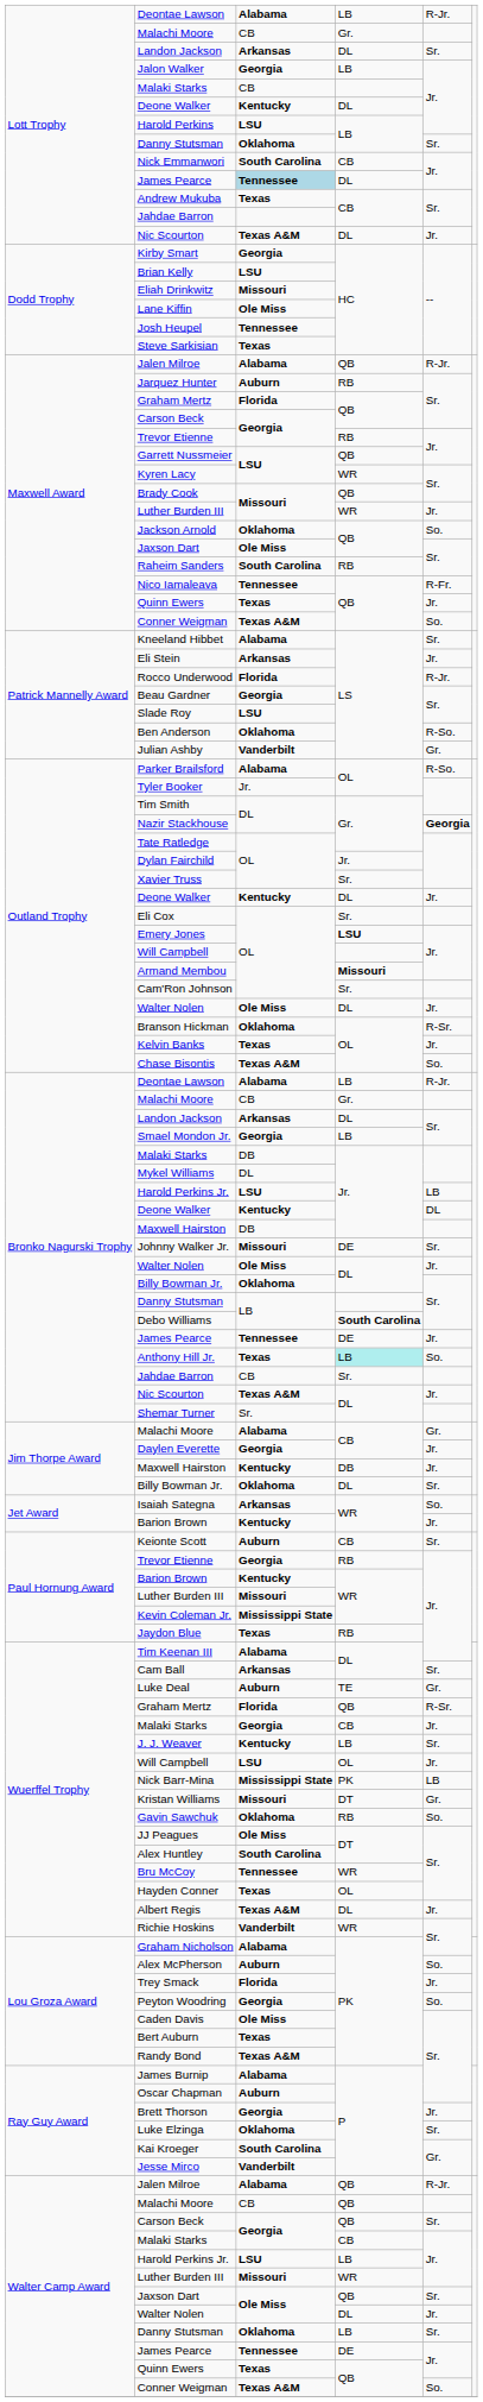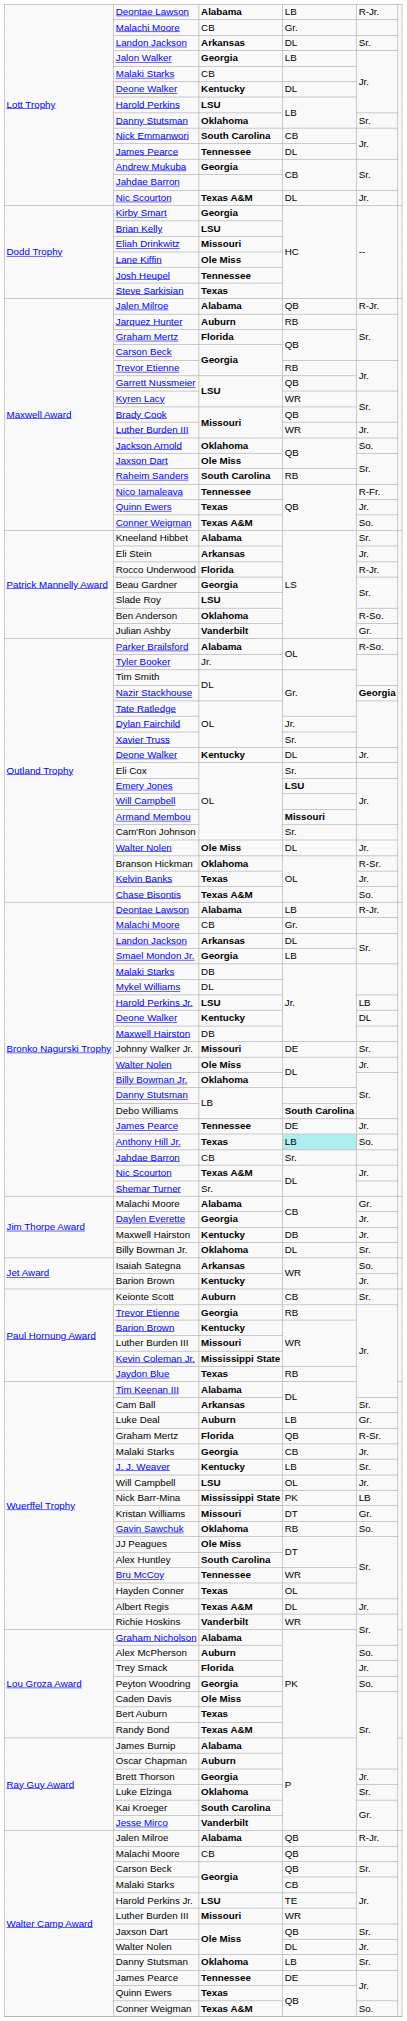Lott Trophy / James Pearce | column 3: lightblue background -> no background
Andrew Mukuba | column 3: Texas -> Georgia
Luke Deal | column 4: TE -> LB
Walter Camp Award / Harold Perkins Jr. | column 4: LB -> TE
